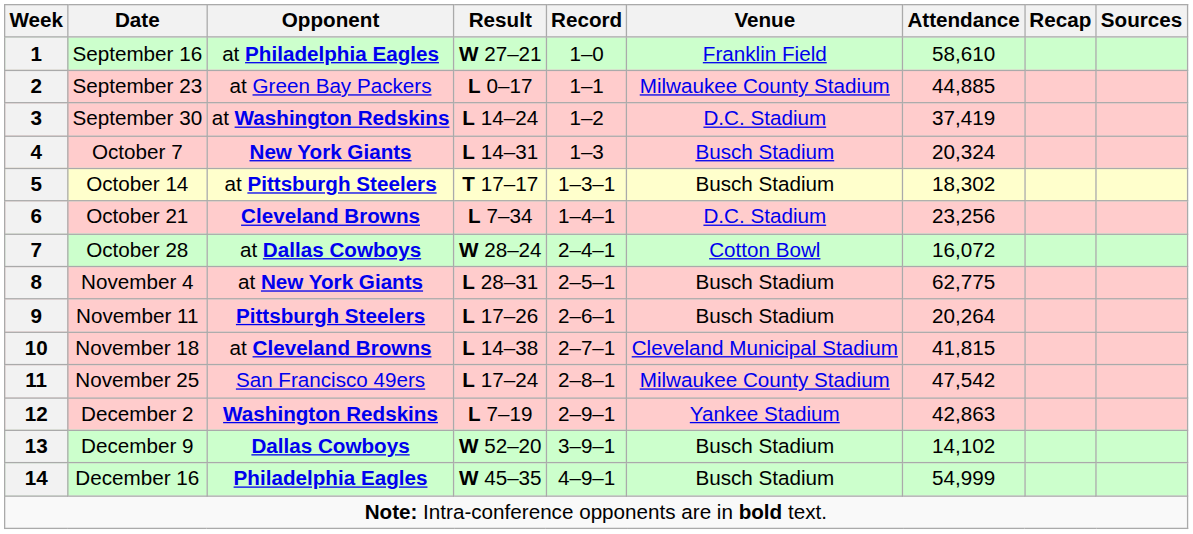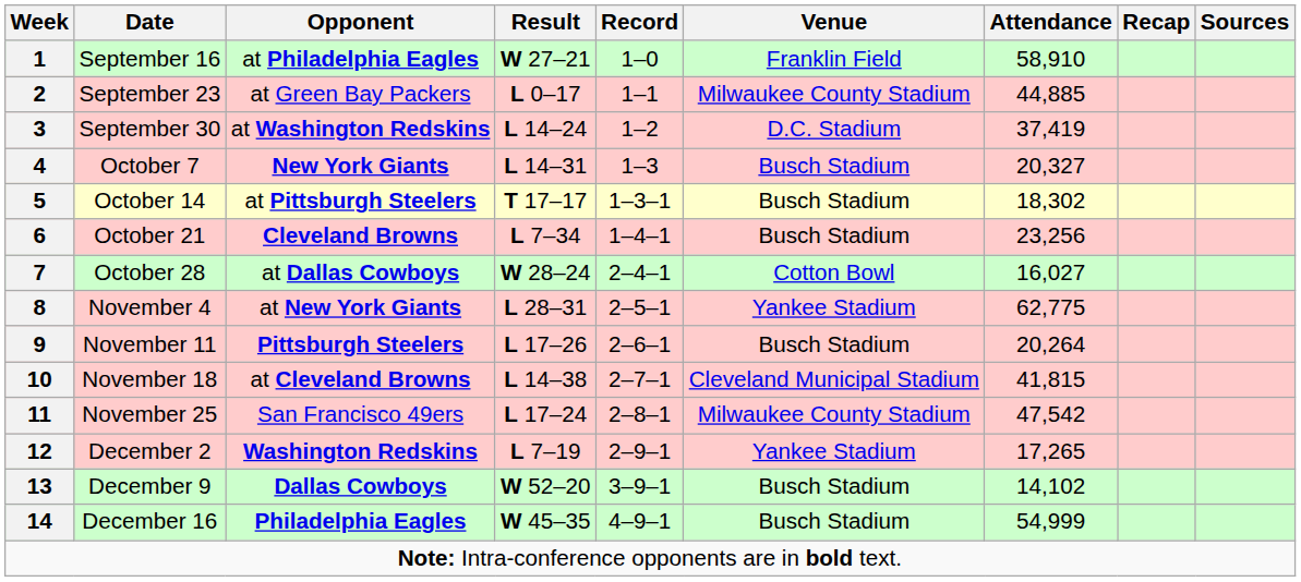1 | Attendance: 58,610 -> 58,910
4 | Attendance: 20,324 -> 20,327
6 | Venue: D.C. Stadium -> Busch Stadium
7 | Attendance: 16,072 -> 16,027
8 | Venue: Busch Stadium -> Yankee Stadium
12 | Attendance: 42,863 -> 17,265
